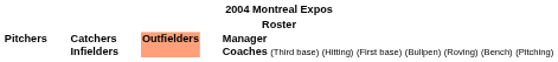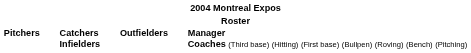Pitchers | column 3: lightsalmon background -> no background
